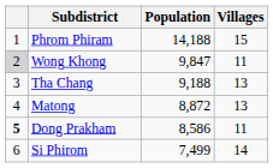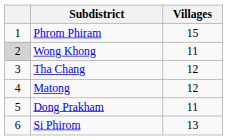- column: Population | 14,188 | 9,847 | 9,188 | 8,872 | 8,586 | 7,499
Tha Chang | Villages: 13 -> 12
Matong | Villages: 13 -> 12
Dong Prakham | column 1: bold -> normal
Si Phirom | Villages: 14 -> 13
